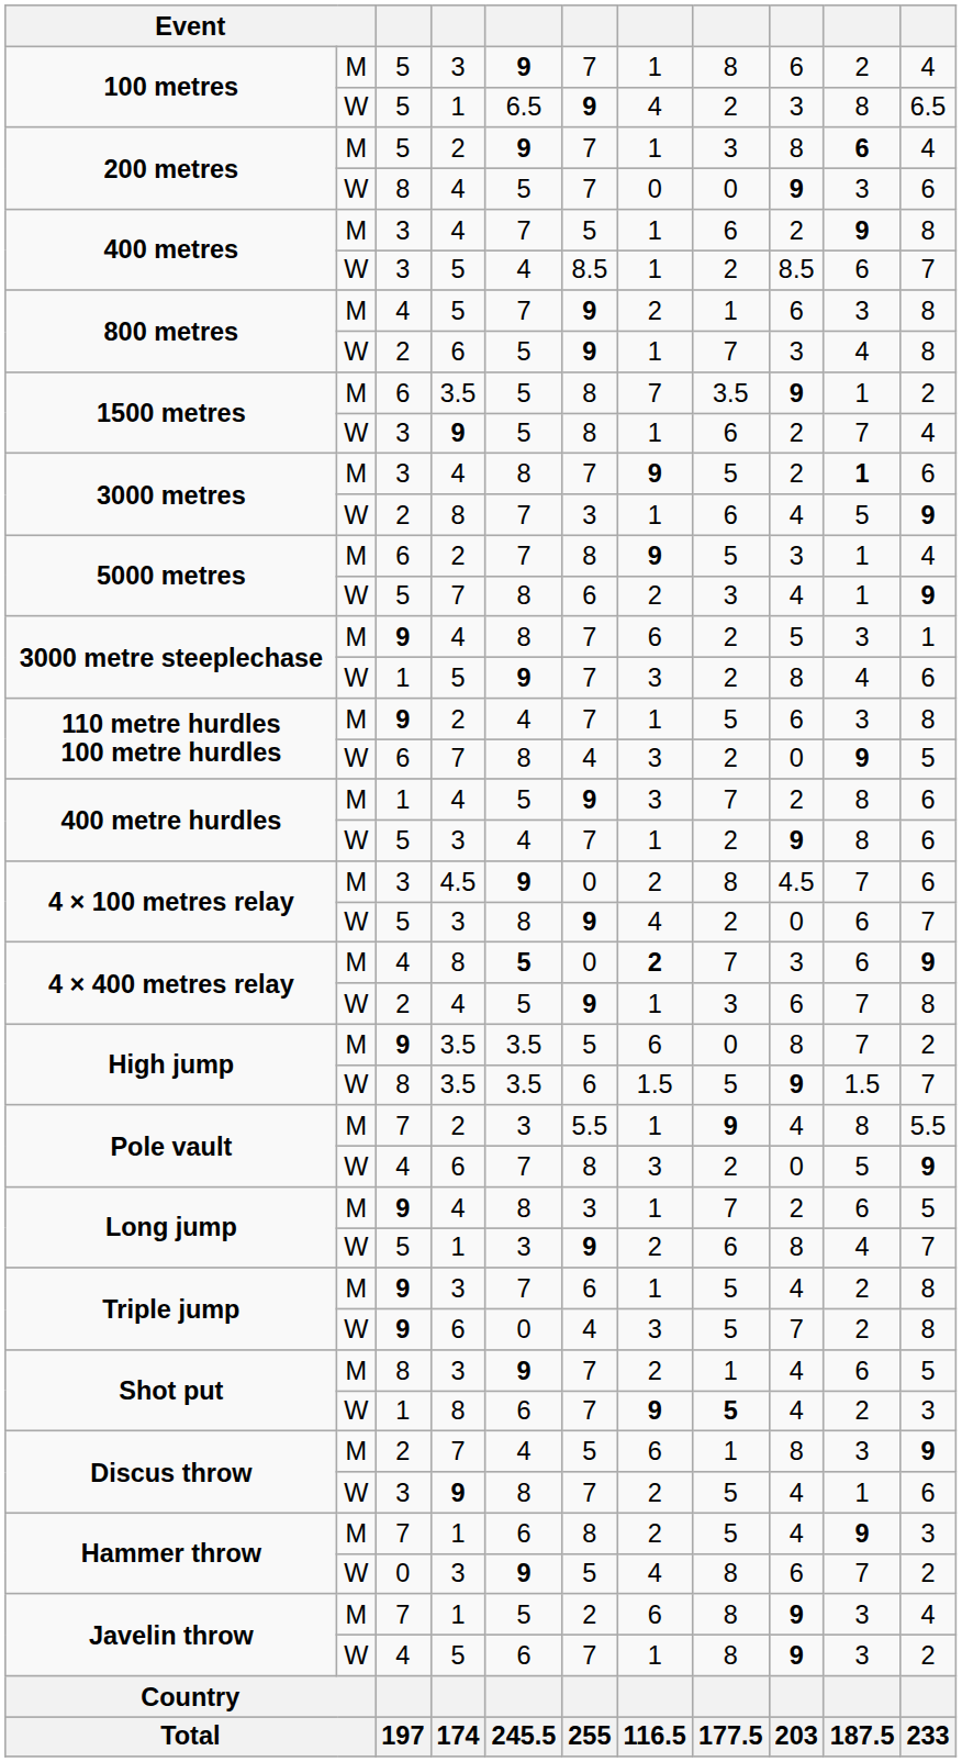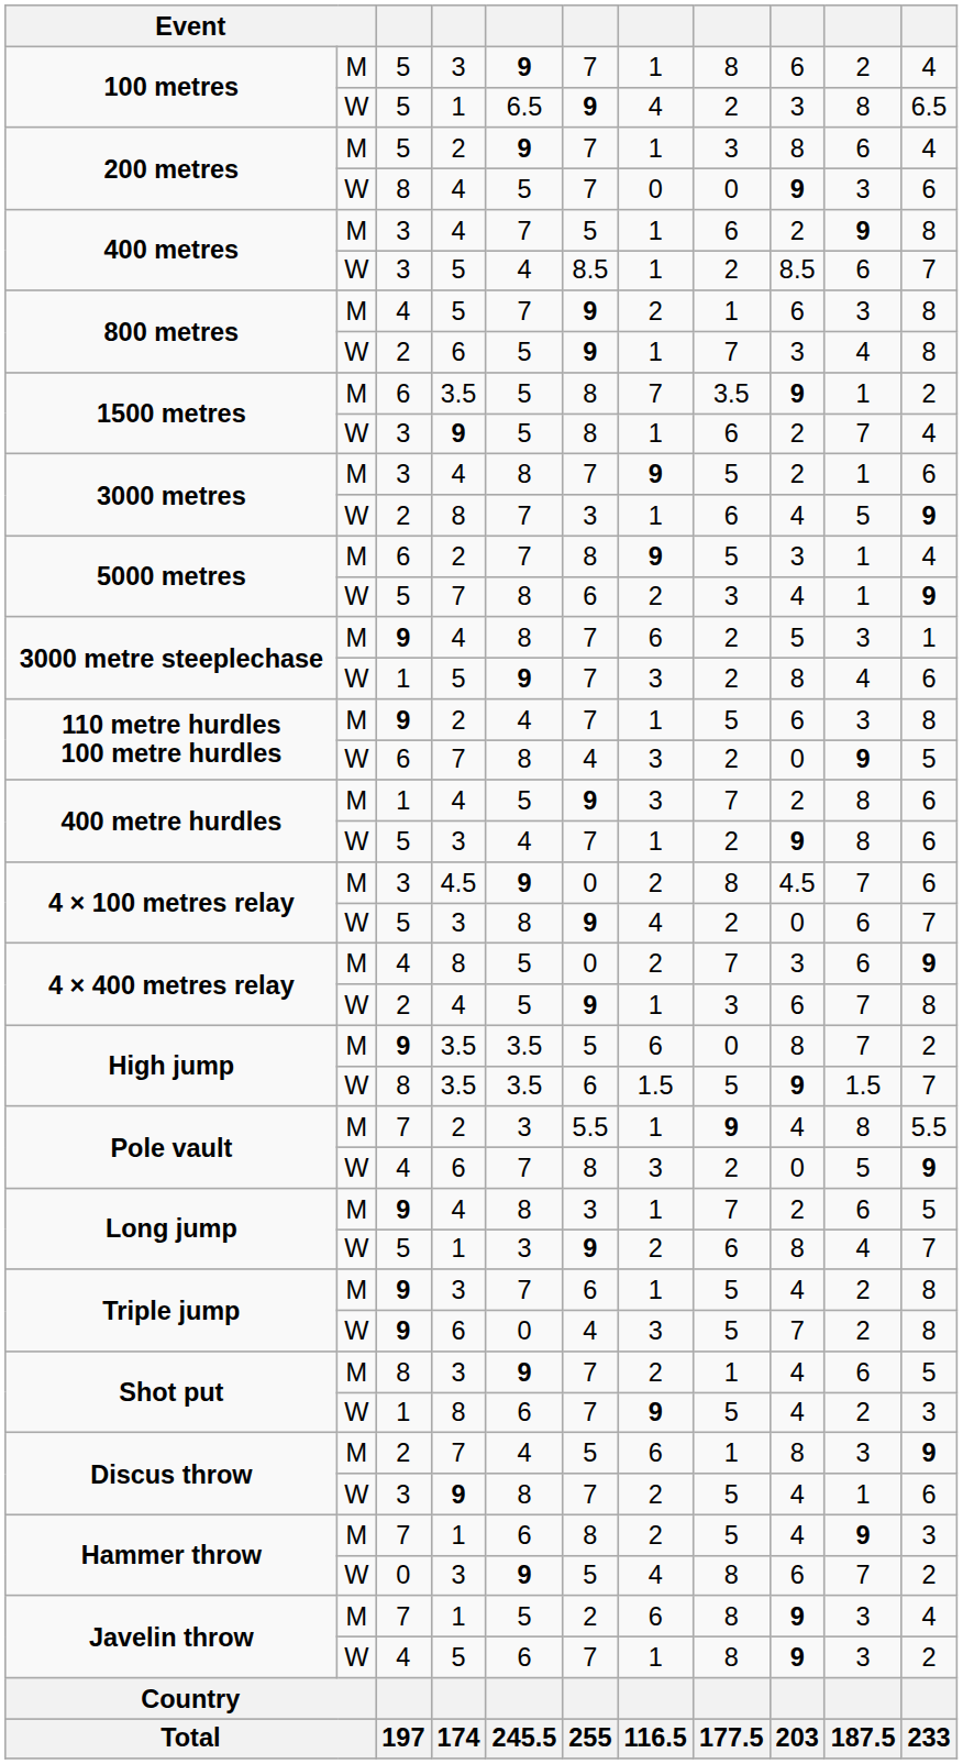200 metres / M | column 10: bold -> normal
3000 metres / M | column 10: bold -> normal
4 × 400 metres relay / M | column 5: bold -> normal
4 × 400 metres relay / M | column 7: bold -> normal
Shot put / W | column 8: bold -> normal
